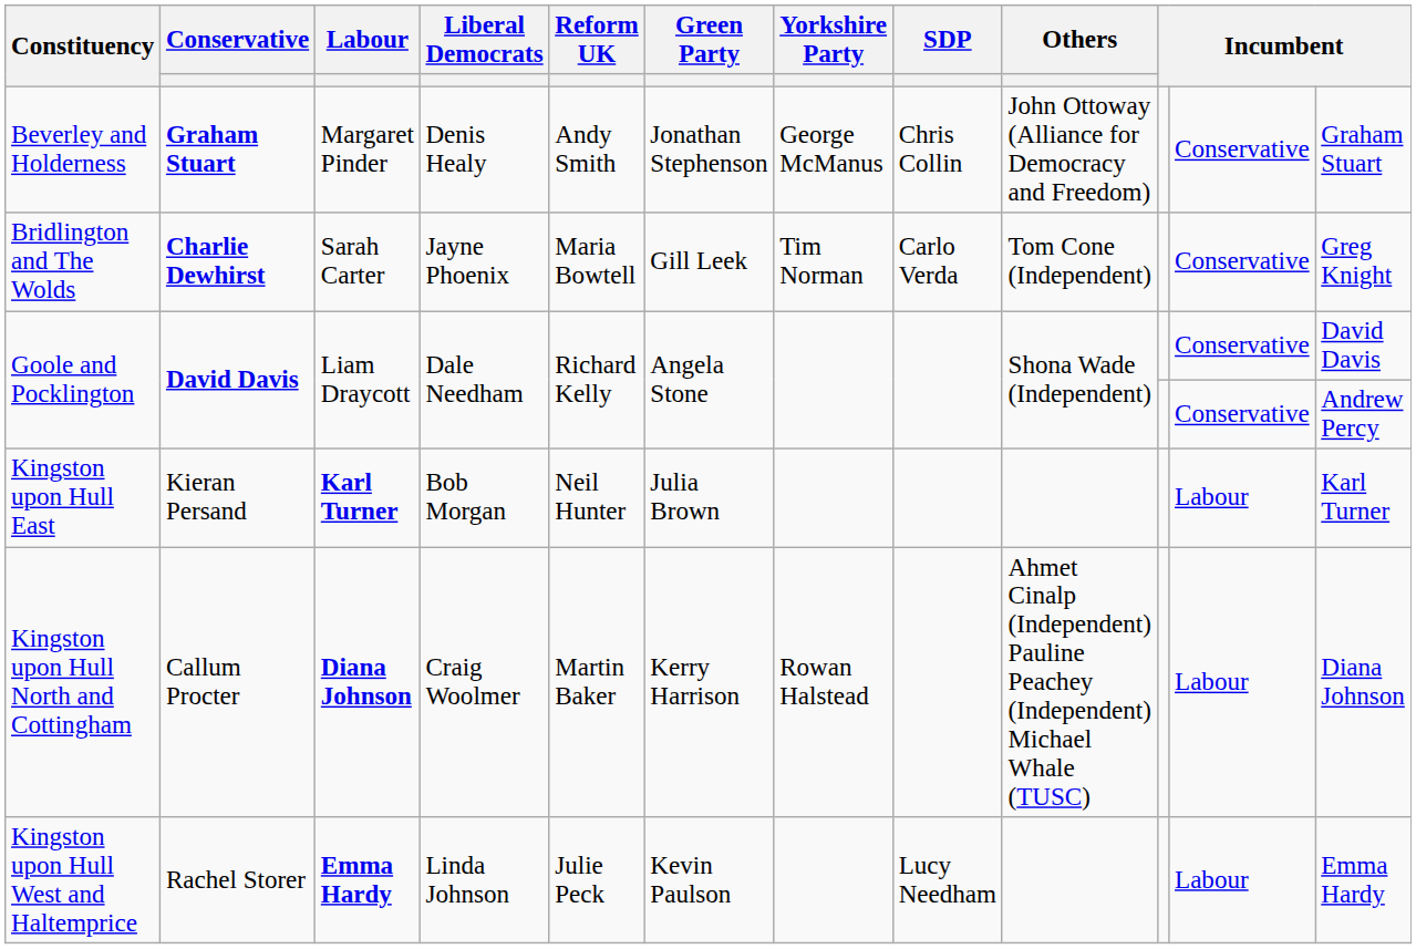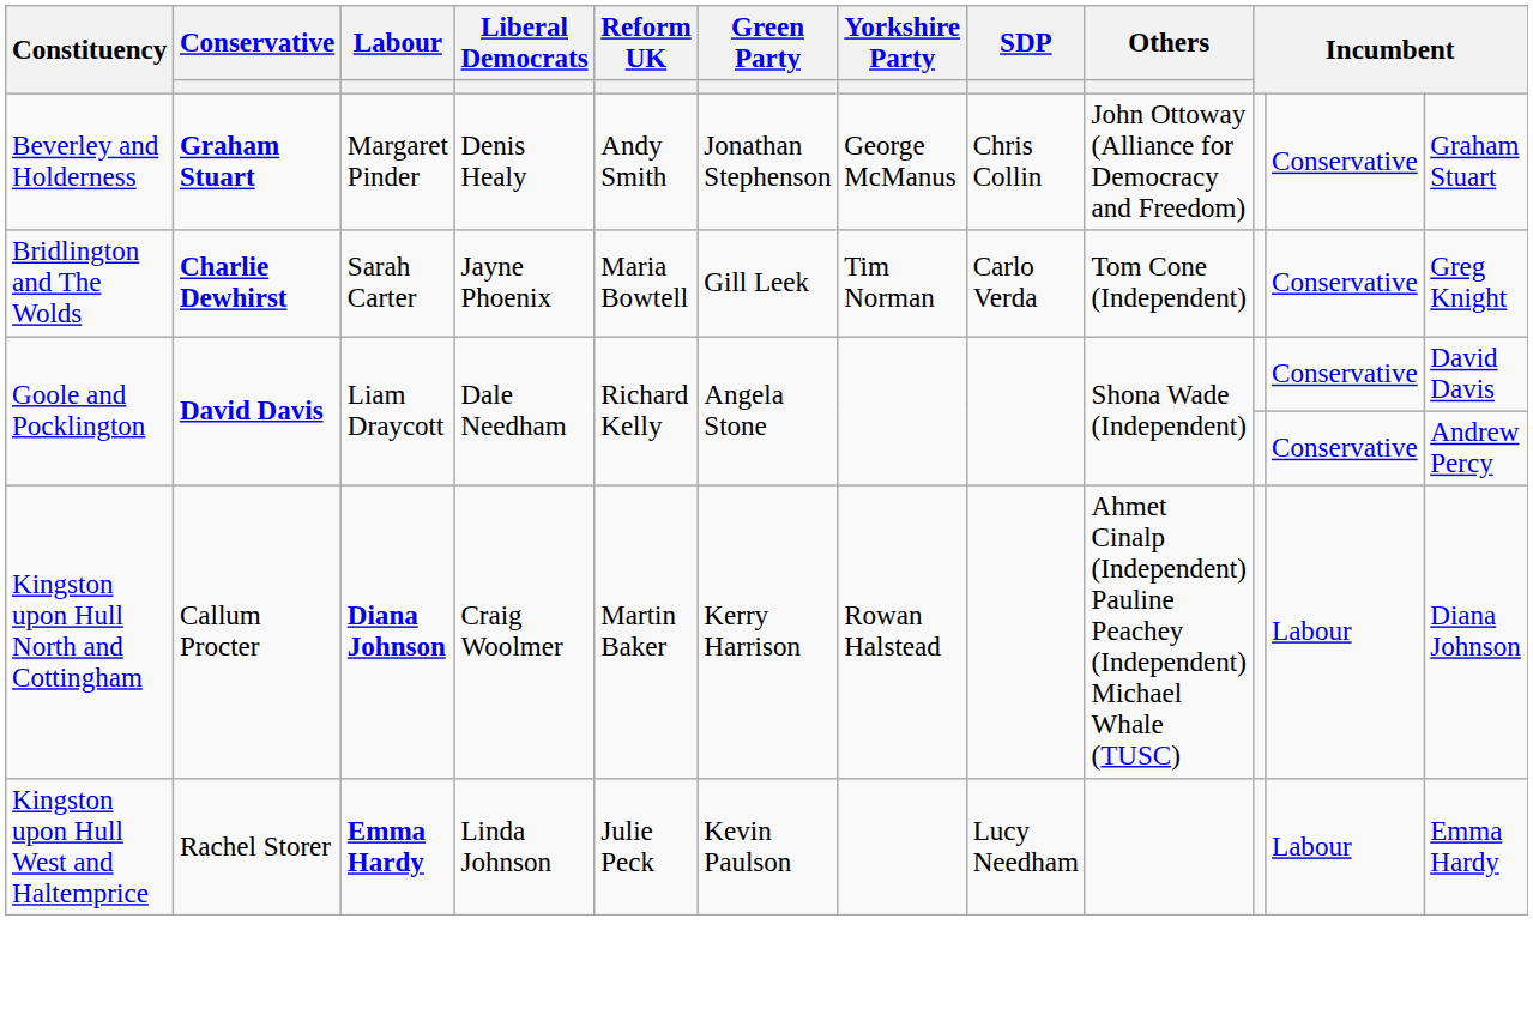- row: Kingston upon Hull East | Kieran Persand | Karl Turner | Bob Morgan | Neil Hunter | Julia Brown | Labour | Karl Turner
